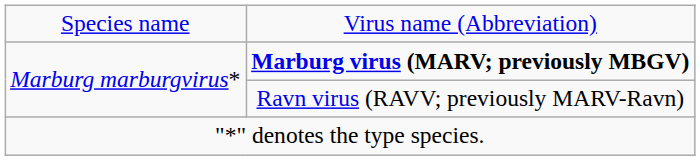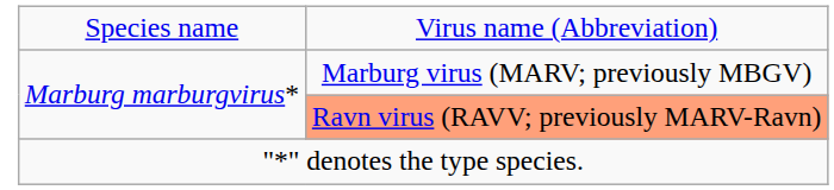Marburg virus (MARV; previously MBGV) | column 2: bold -> normal
Ravn virus (RAVV; previously MARV-Ravn) | column 2: no background -> lightsalmon background
